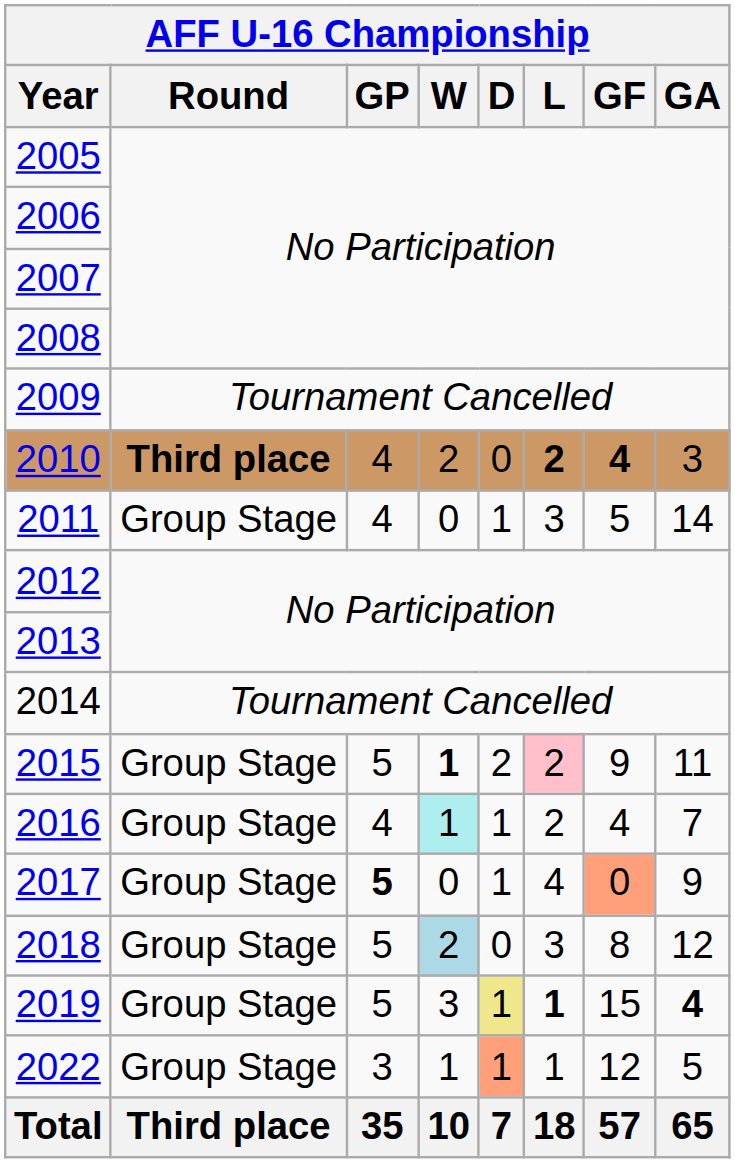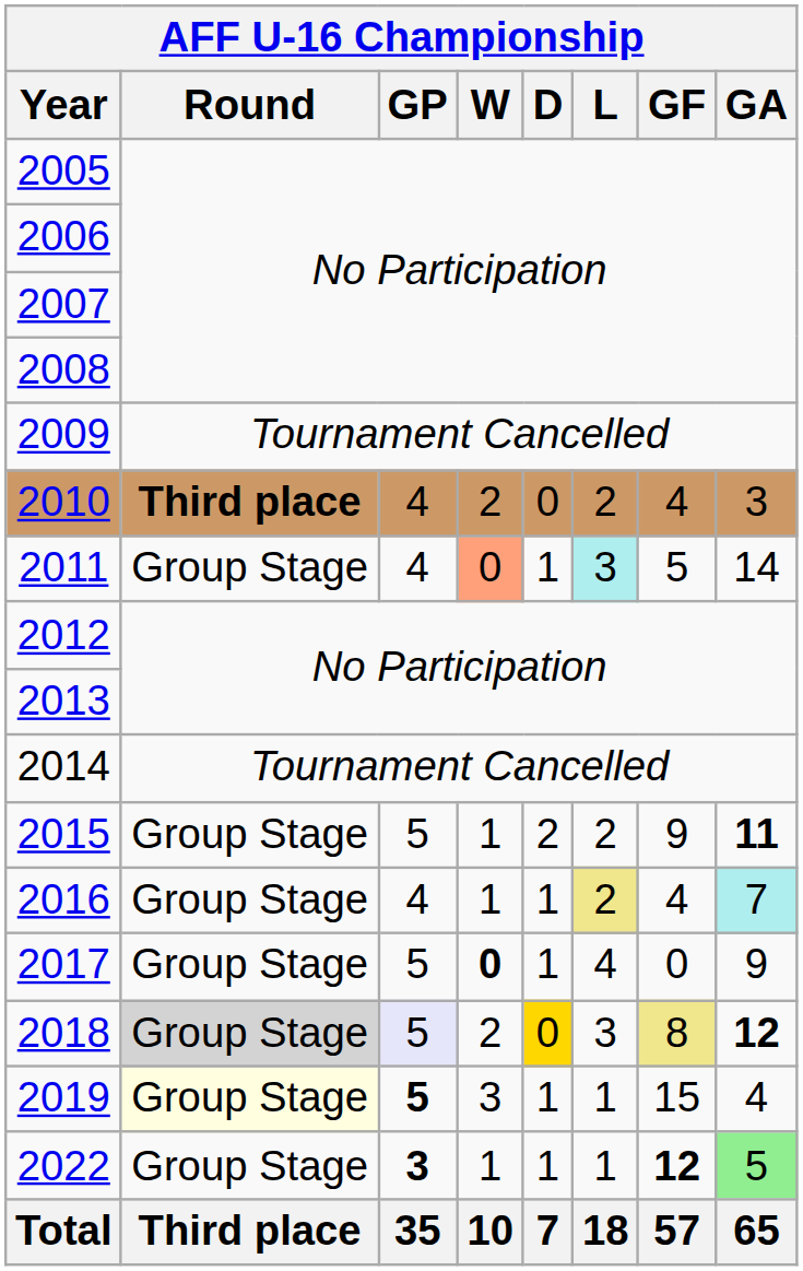2010 | AFF U-16 Championship / L: bold -> normal
2010 | AFF U-16 Championship / GF: bold -> normal
2011 | AFF U-16 Championship / W: no background -> lightsalmon background
2011 | AFF U-16 Championship / L: no background -> paleturquoise background
2015 | AFF U-16 Championship / W: bold -> normal
2015 | AFF U-16 Championship / L: pink background -> no background
2015 | AFF U-16 Championship / GA: normal -> bold
2016 | AFF U-16 Championship / W: paleturquoise background -> no background
2016 | AFF U-16 Championship / L: no background -> khaki background
2016 | AFF U-16 Championship / GA: no background -> paleturquoise background
2017 | AFF U-16 Championship / GP: bold -> normal
2017 | AFF U-16 Championship / W: normal -> bold
2017 | AFF U-16 Championship / GF: lightsalmon background -> no background
2018 | AFF U-16 Championship / Round: no background -> lightgrey background
2018 | AFF U-16 Championship / GP: no background -> lavender background
2018 | AFF U-16 Championship / W: lightblue background -> no background
2018 | AFF U-16 Championship / D: no background -> gold background
2018 | AFF U-16 Championship / GF: no background -> khaki background
2018 | AFF U-16 Championship / GA: normal -> bold
2019 | AFF U-16 Championship / Round: no background -> lightyellow background
2019 | AFF U-16 Championship / GP: normal -> bold
2019 | AFF U-16 Championship / D: khaki background -> no background
2019 | AFF U-16 Championship / L: bold -> normal
2019 | AFF U-16 Championship / GA: bold -> normal
2022 | AFF U-16 Championship / GP: normal -> bold
2022 | AFF U-16 Championship / D: lightsalmon background -> no background
2022 | AFF U-16 Championship / GF: normal -> bold
2022 | AFF U-16 Championship / GA: no background -> lightgreen background
